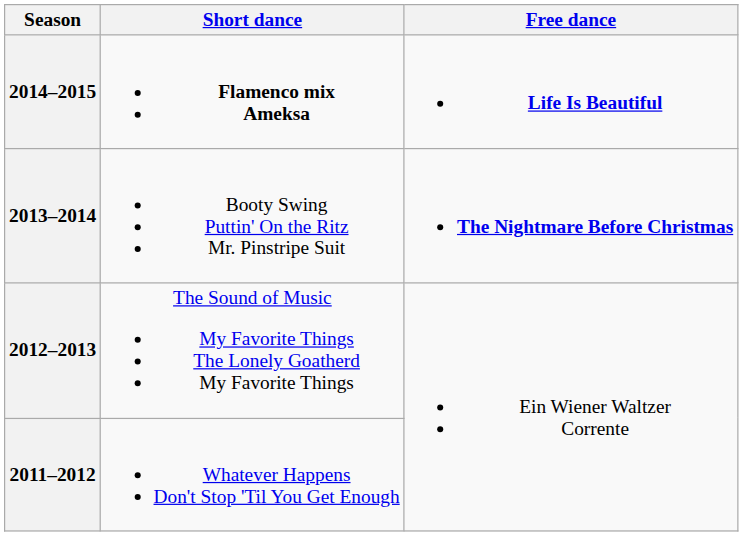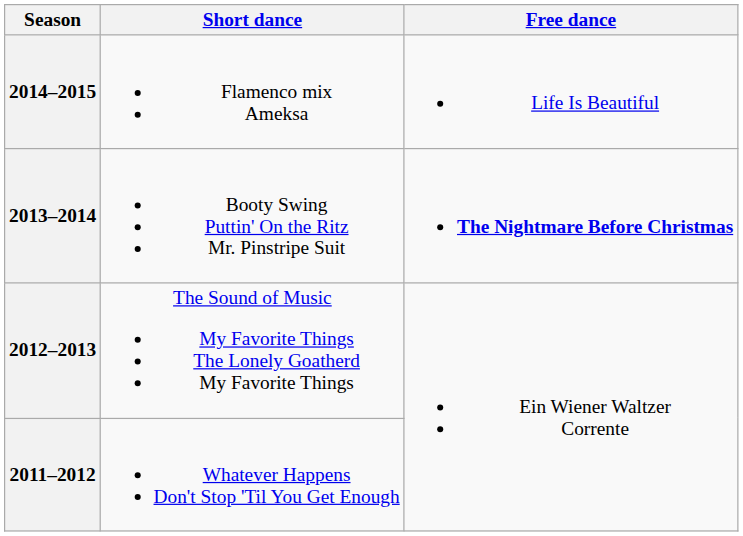2014–2015 | Short dance: bold -> normal
2014–2015 | Free dance: bold -> normal
